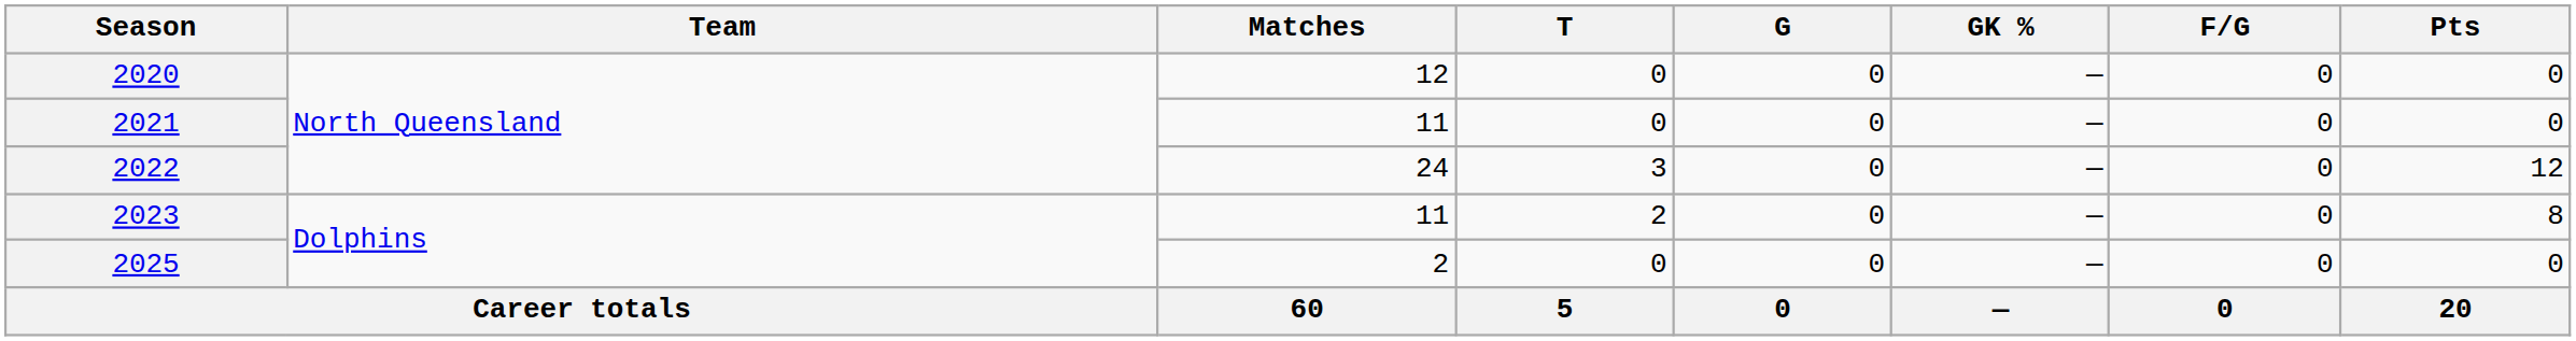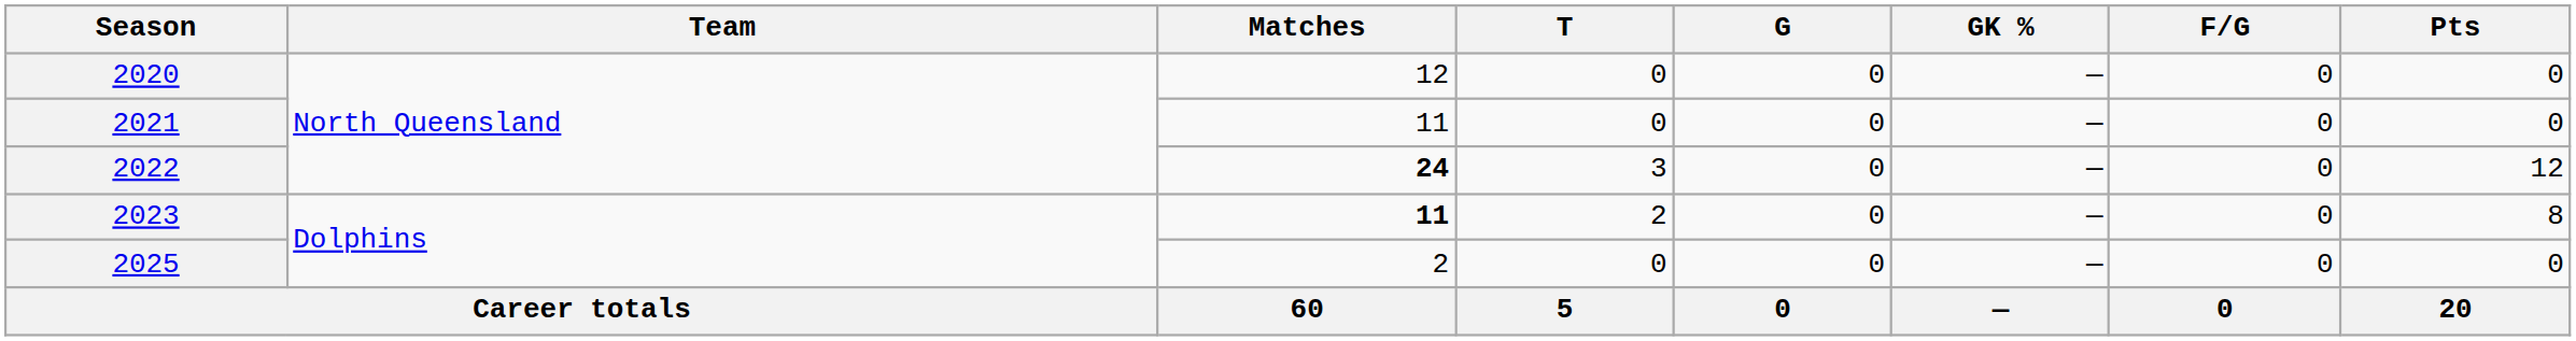2022 | Matches: normal -> bold
2023 | Matches: normal -> bold
